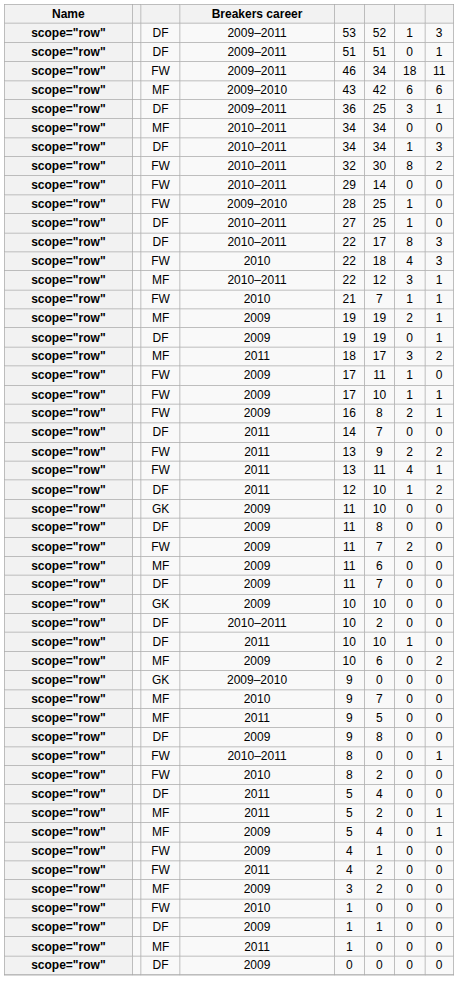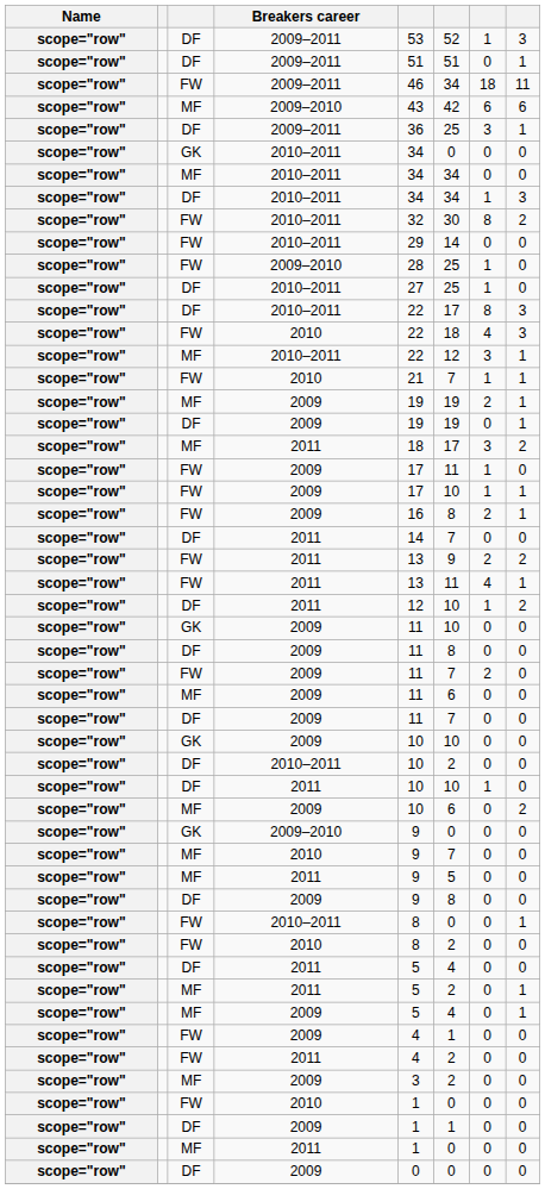+ row: scope="row" | GK | 2010–2011 | 34 | 0 | 0 | 0
